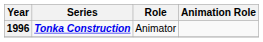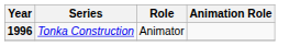1996 | Series: bold -> normal
